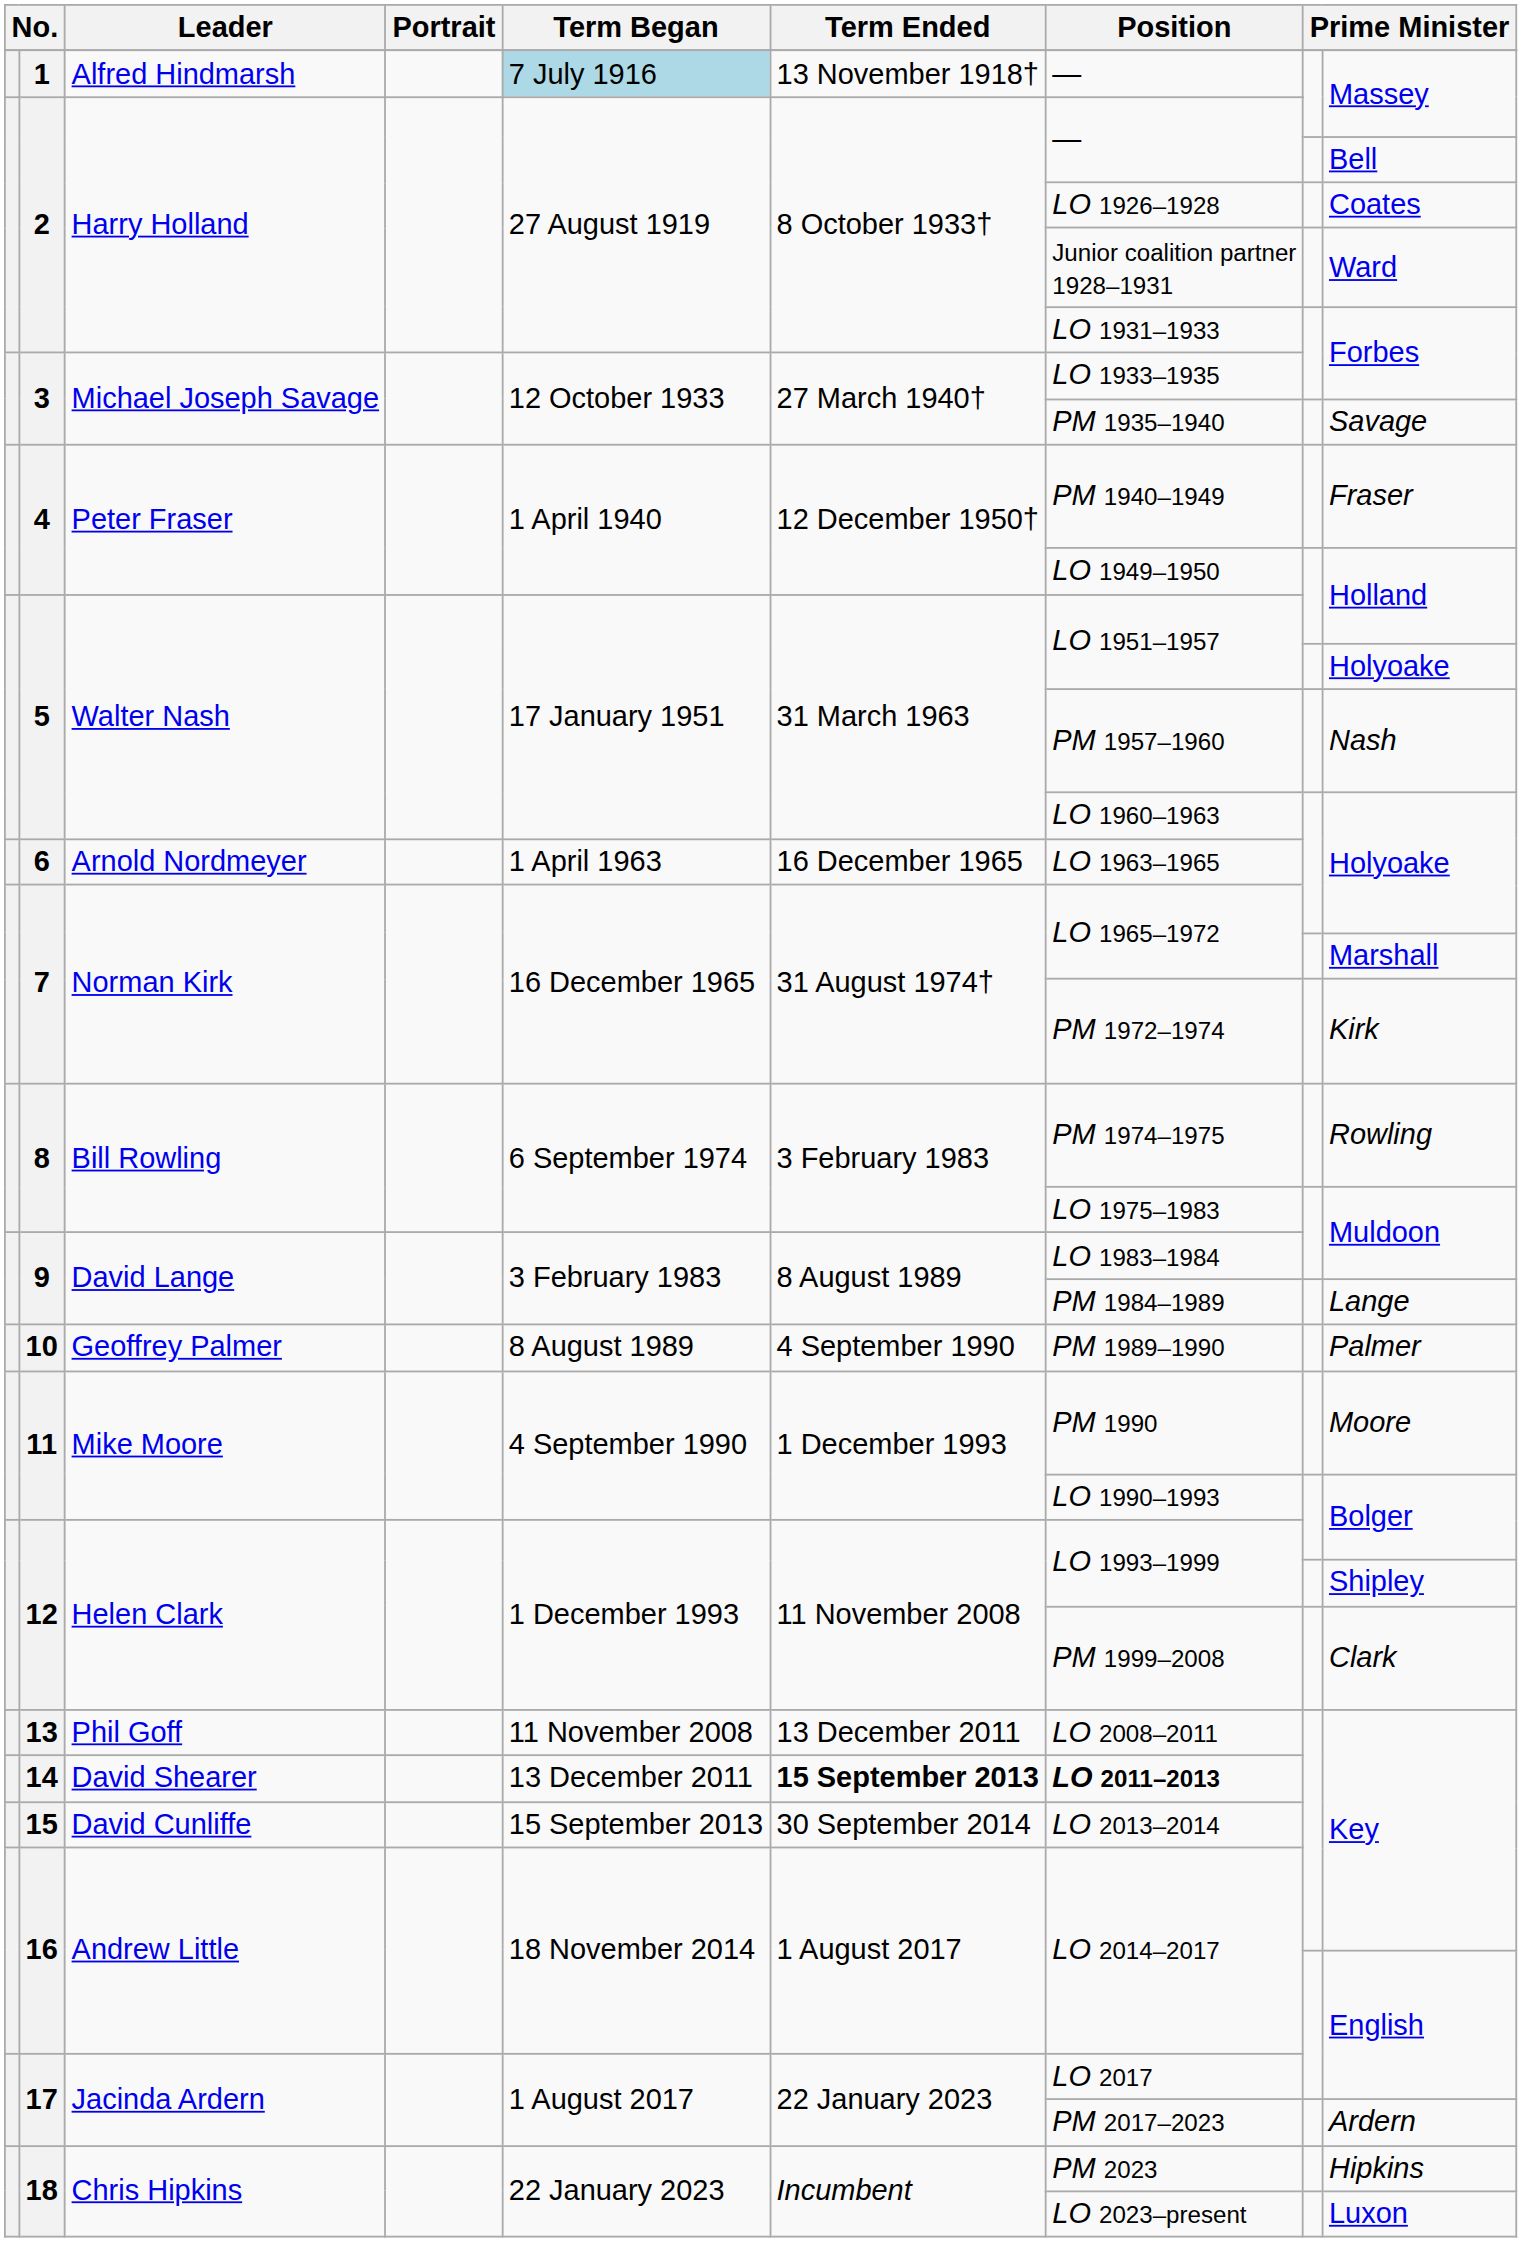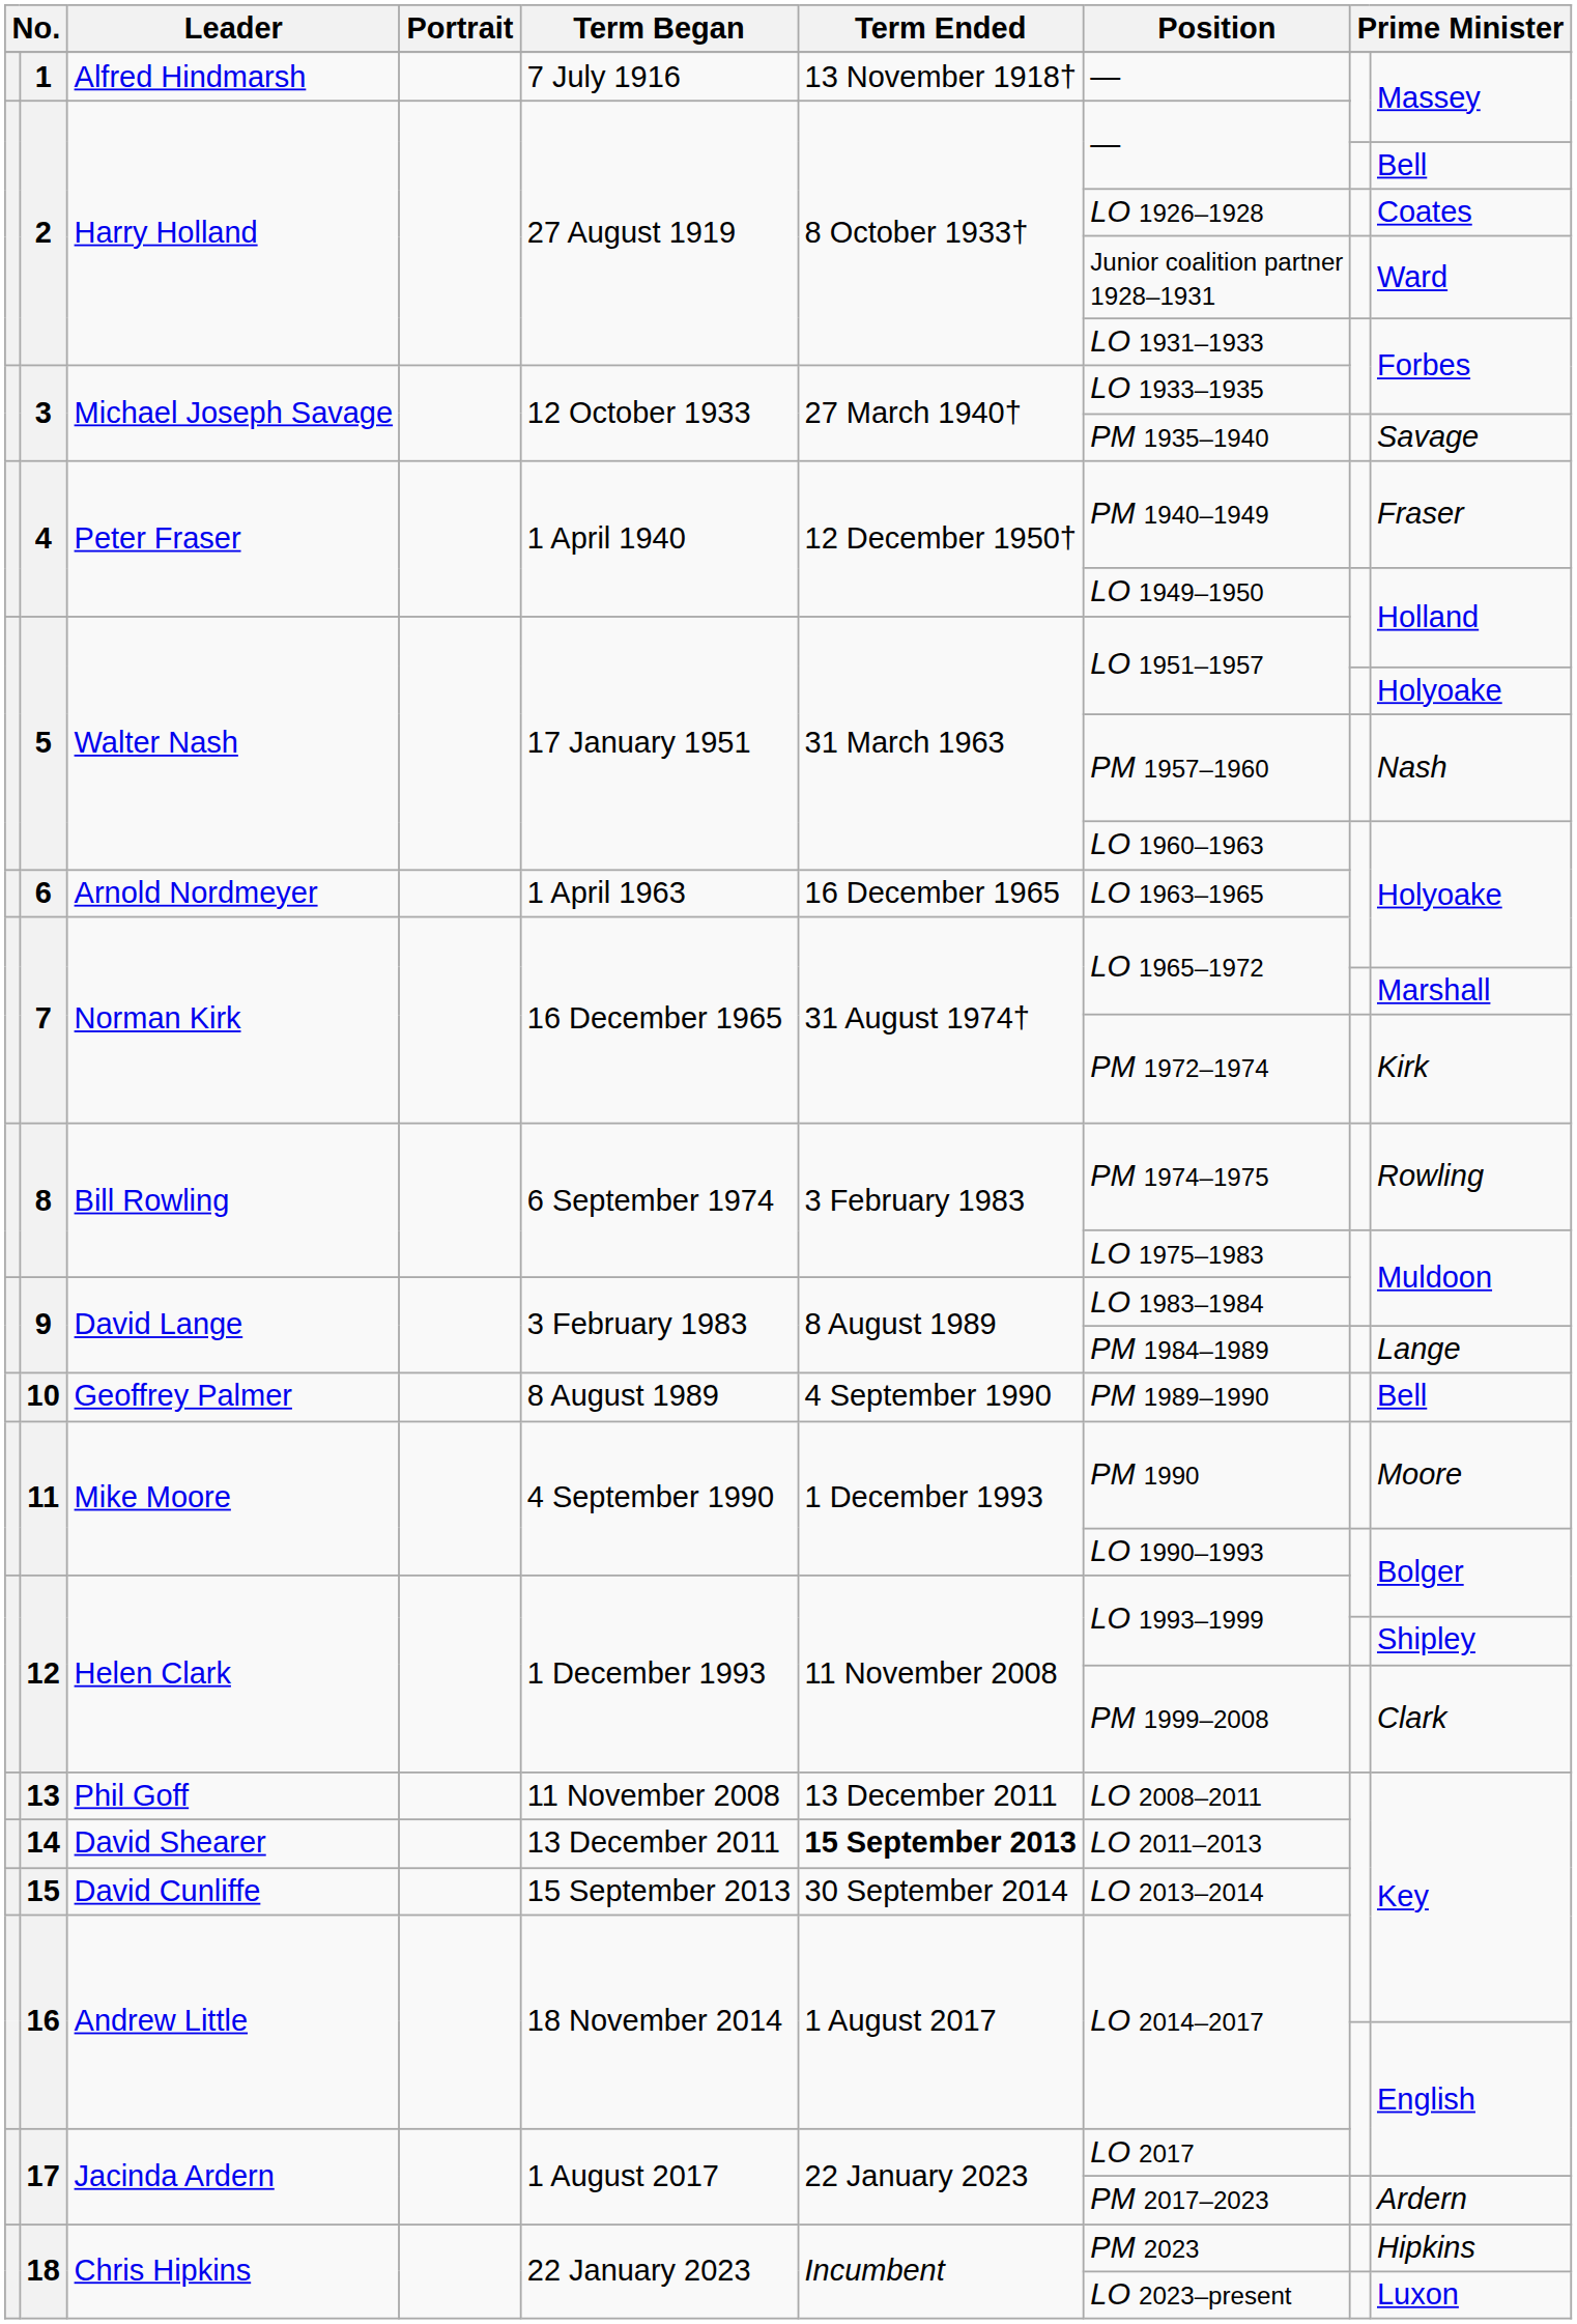1 | Term Began: lightblue background -> no background
10 | column 9: Palmer -> Bell
14 | Position: bold -> normal
